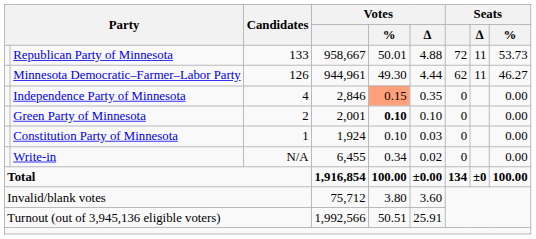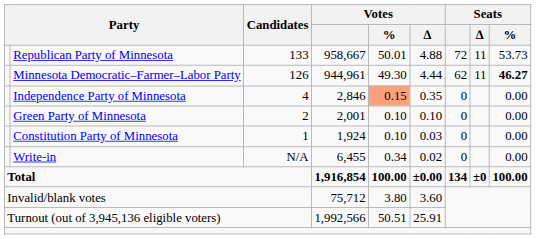Minnesota Democratic–Farmer–Labor Party | Seats / %: normal -> bold
Green Party of Minnesota | Votes / %: bold -> normal
